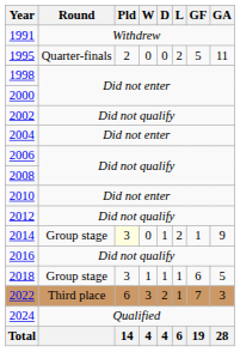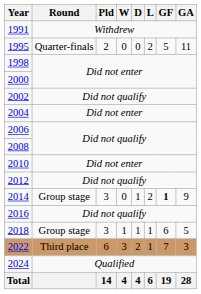2014 | Pld: lightyellow background -> no background
2014 | GF: normal -> bold
